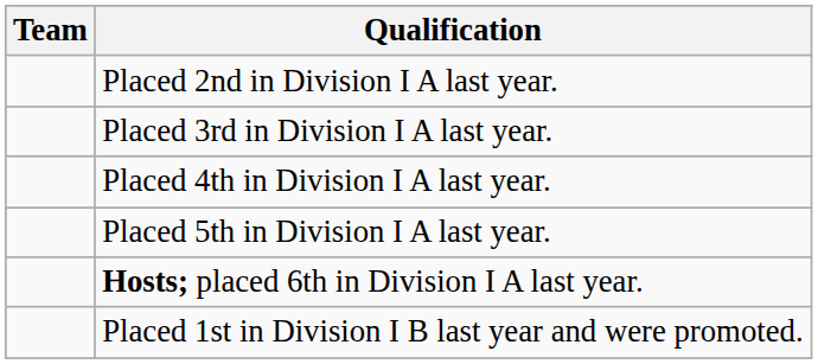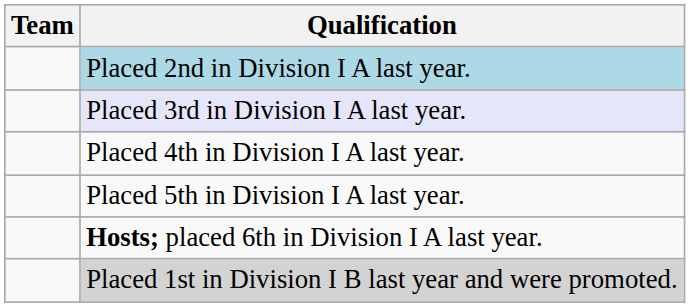Placed 2nd in Division I A last year. | Qualification: no background -> lightblue background
Placed 3rd in Division I A last year. | Qualification: no background -> lavender background
Placed 1st in Division I B last year and were promoted. | Qualification: no background -> lightgrey background
